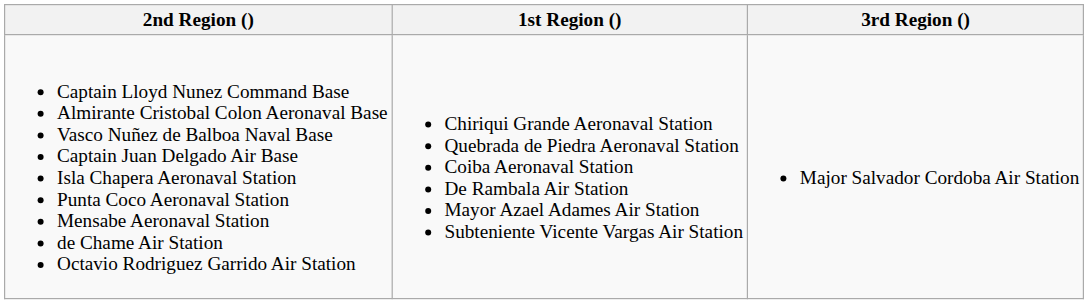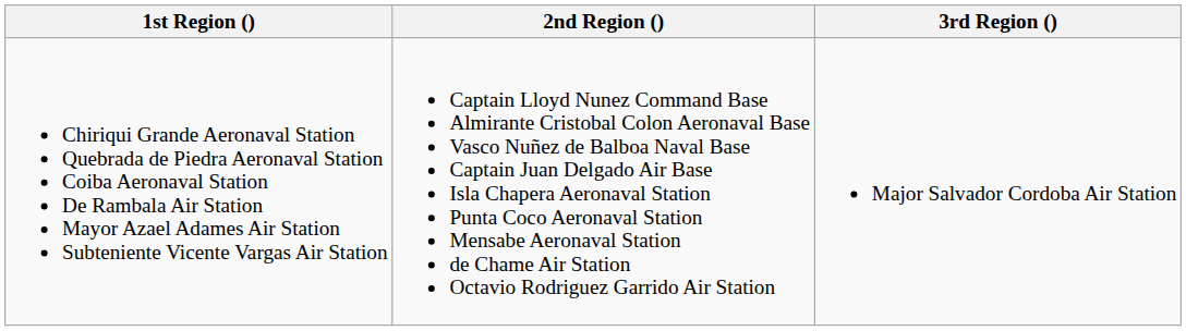columns swapped: 1st Region () <-> 2nd Region ()
